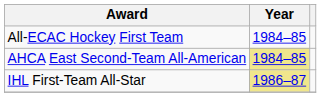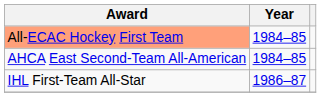row 2 | Award: no background -> lightsalmon background
row 3 | Year: khaki background -> no background
row 4 | Year: khaki background -> no background
